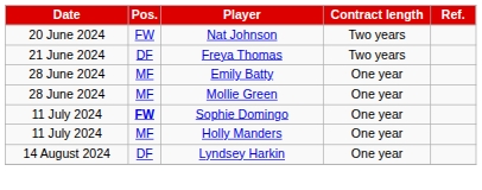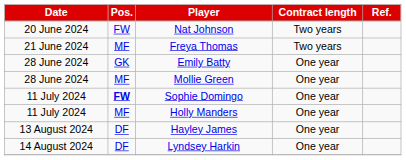Freya Thomas | Pos.: DF -> MF
Emily Batty | Pos.: MF -> GK
+ row: 13 August 2024 | DF | Hayley James | One year
